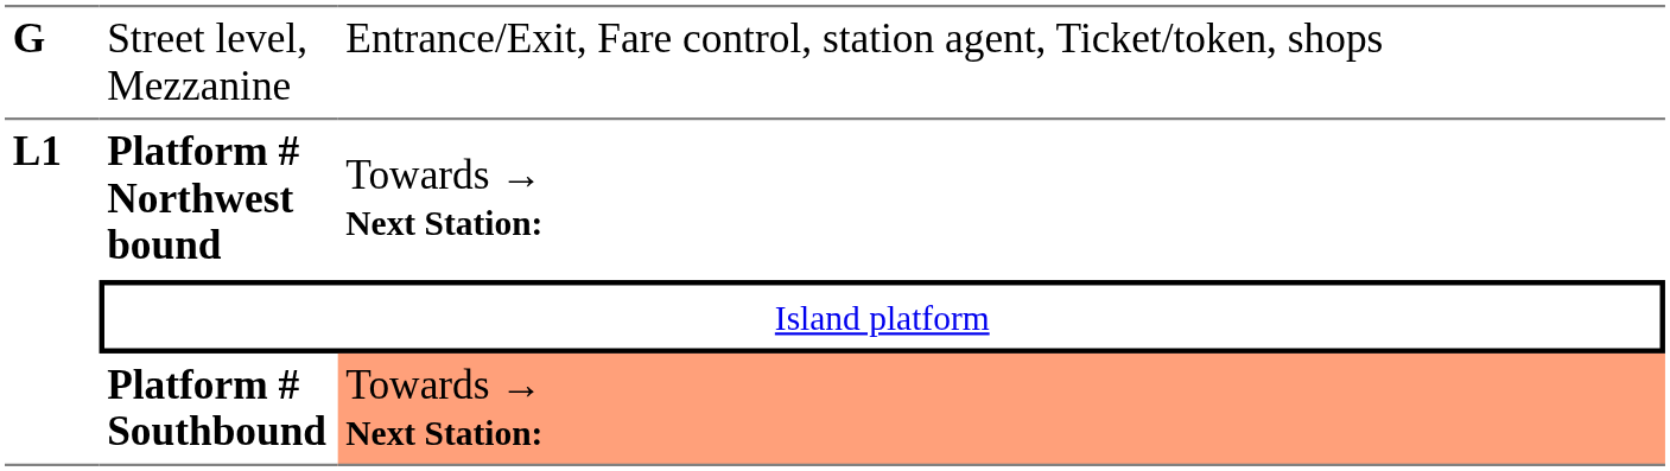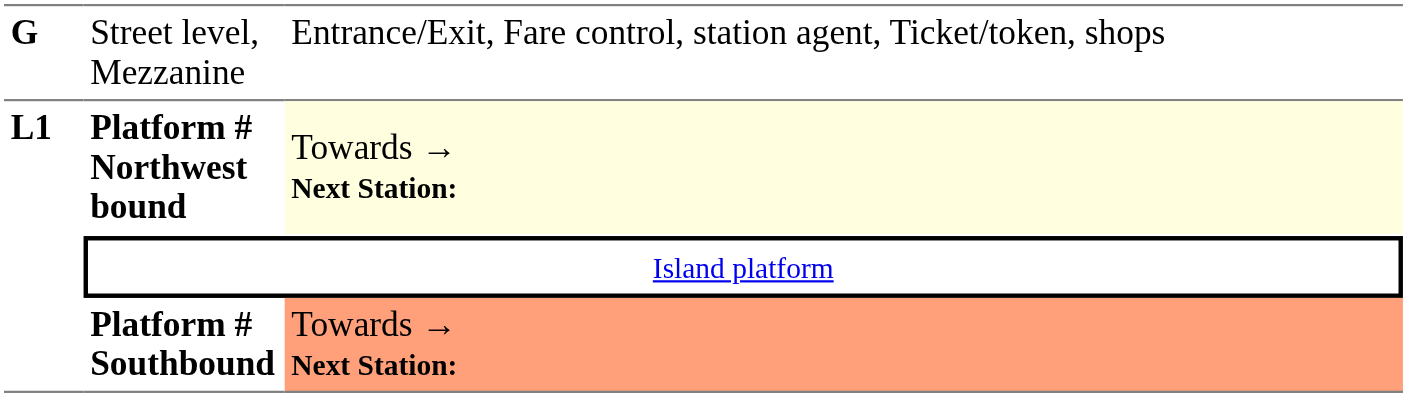Platform # Northwest bound | column 3: no background -> lightyellow background
